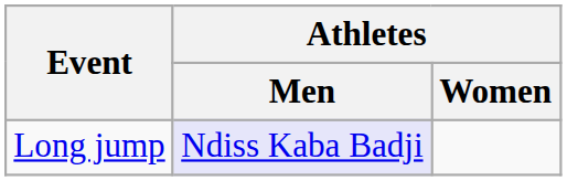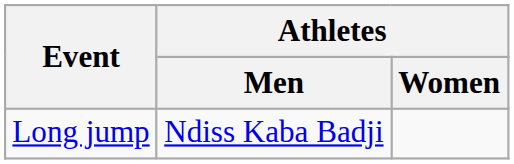Long jump | Athletes / Men: lavender background -> no background
